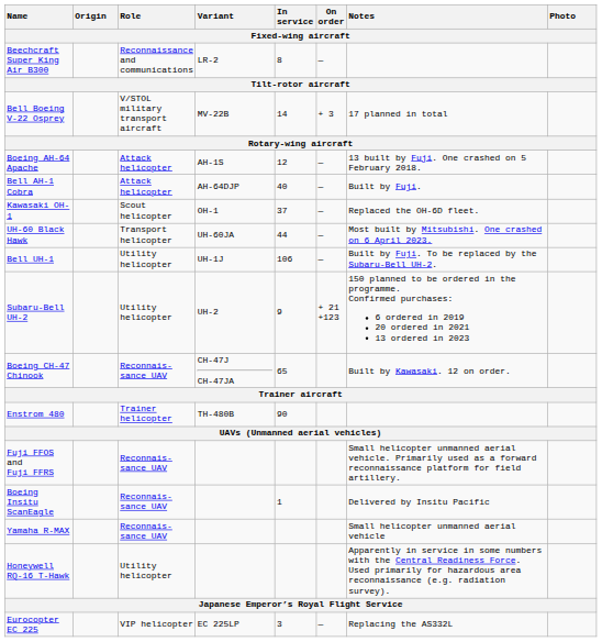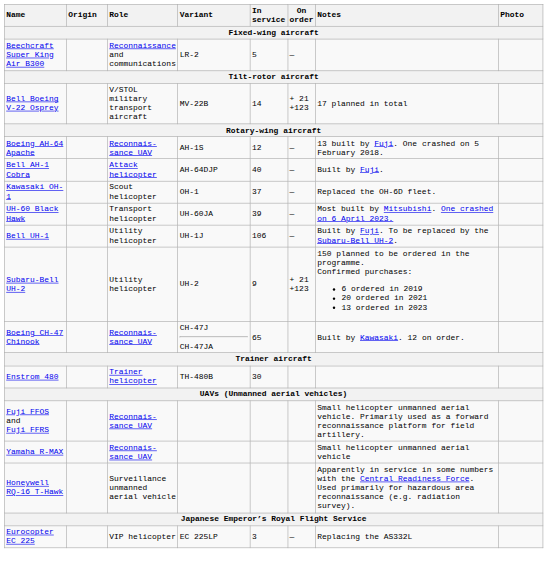Beechcraft Super King Air B300 | In service: 8 -> 5
Bell Boeing V-22 Osprey | On order: + 3 -> + 21 +123
Boeing AH-64 Apache | Role: Attack helicopter -> Reconnais-sance UAV
UH-60 Black Hawk | In service: 44 -> 39
Enstrom 480 | In service: 90 -> 30
- row: Boeing Insitu ScanEagle | Reconnais-sance UAV | 1 | Delivered by Insitu Pacific
Honeywell RQ-16 T-Hawk | Role: Utility helicopter -> Surveillance unmanned aerial vehicle
